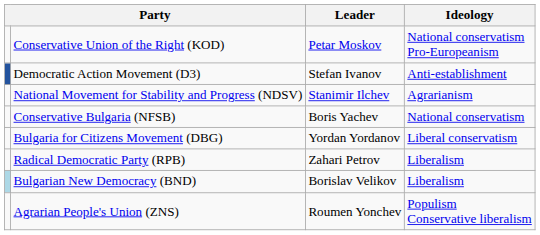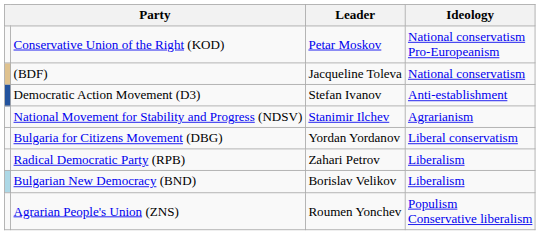+ row: (BDF) | Jacqueline Toleva | National conservatism
- row: Conservative Bulgaria (NFSB) | Boris Yachev | National conservatism
